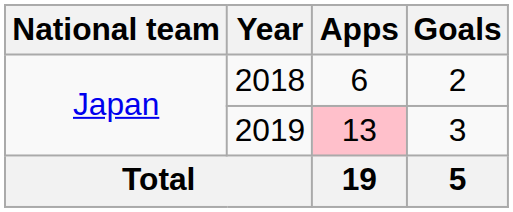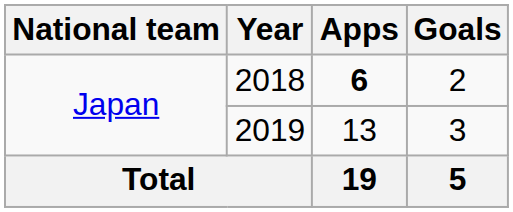2018 | Apps: normal -> bold
2019 | Apps: pink background -> no background
